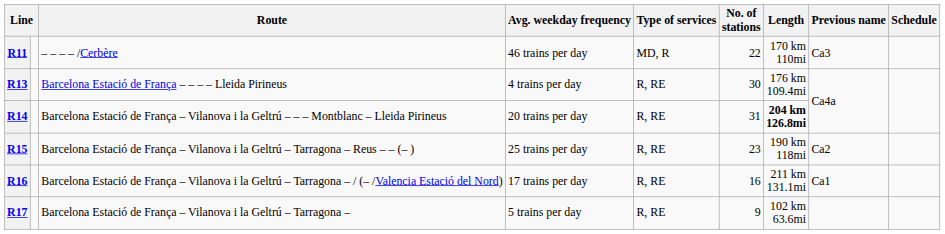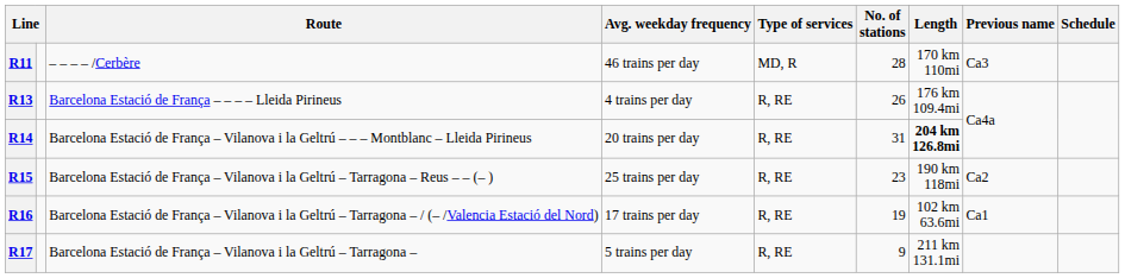R11 | No. of stations: 22 -> 28
R13 | No. of stations: 30 -> 26
R16 | No. of stations: 16 -> 19
R16 | Length: 211 km 131.1mi -> 102 km 63.6mi
R17 | Length: 102 km 63.6mi -> 211 km 131.1mi
